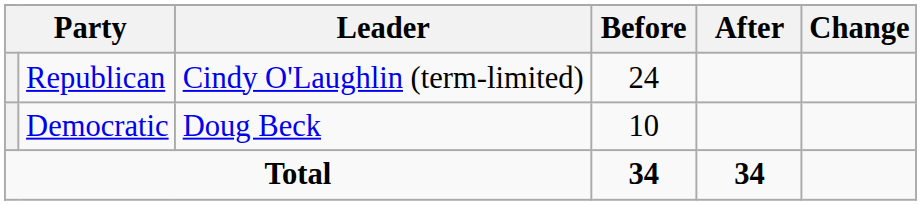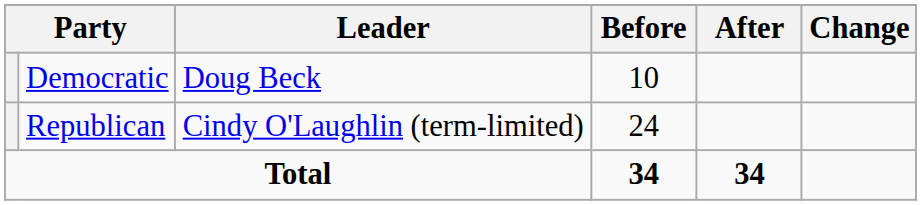rows swapped: Republican <-> Democratic
